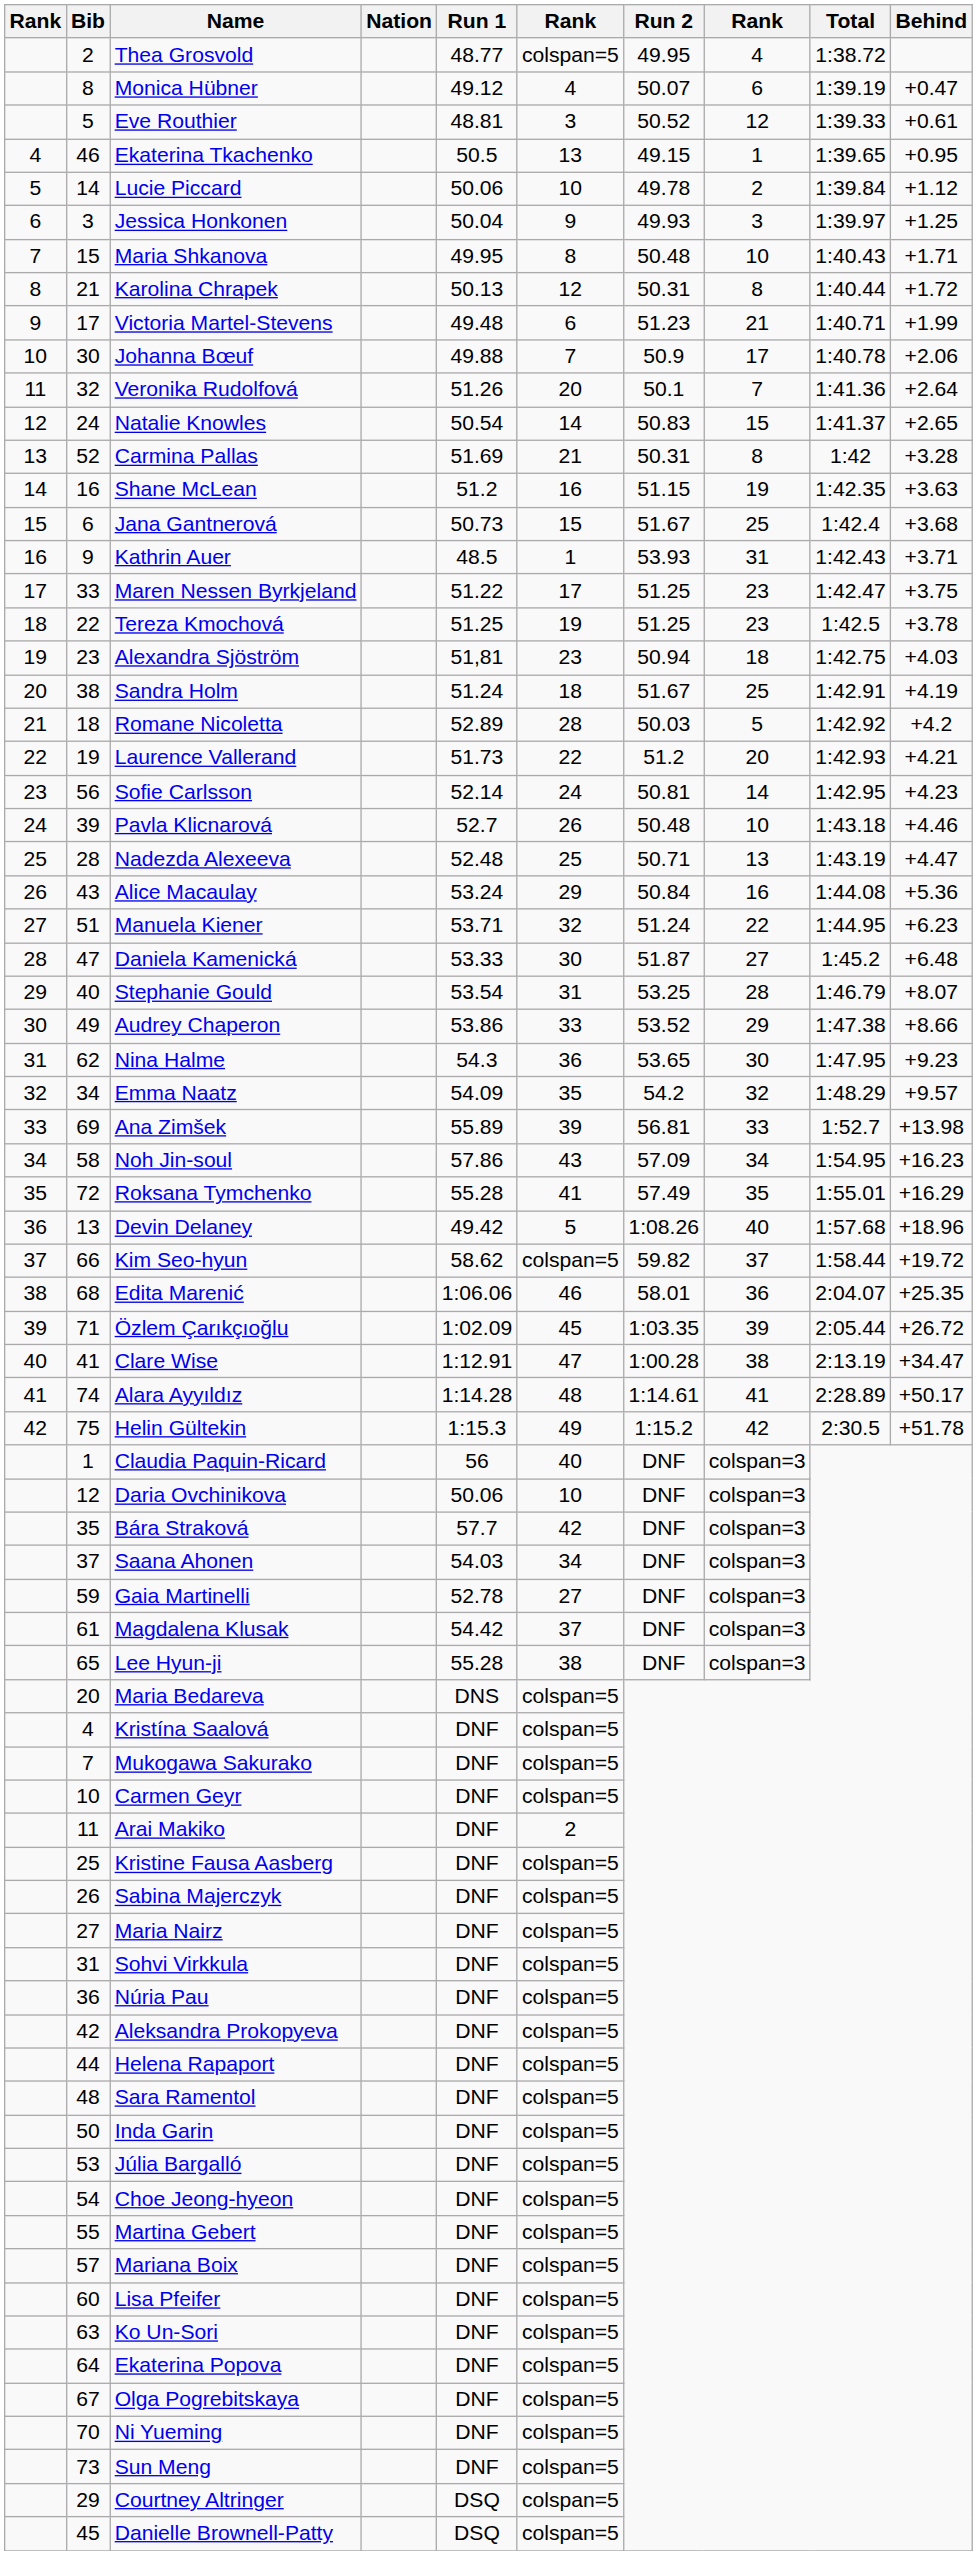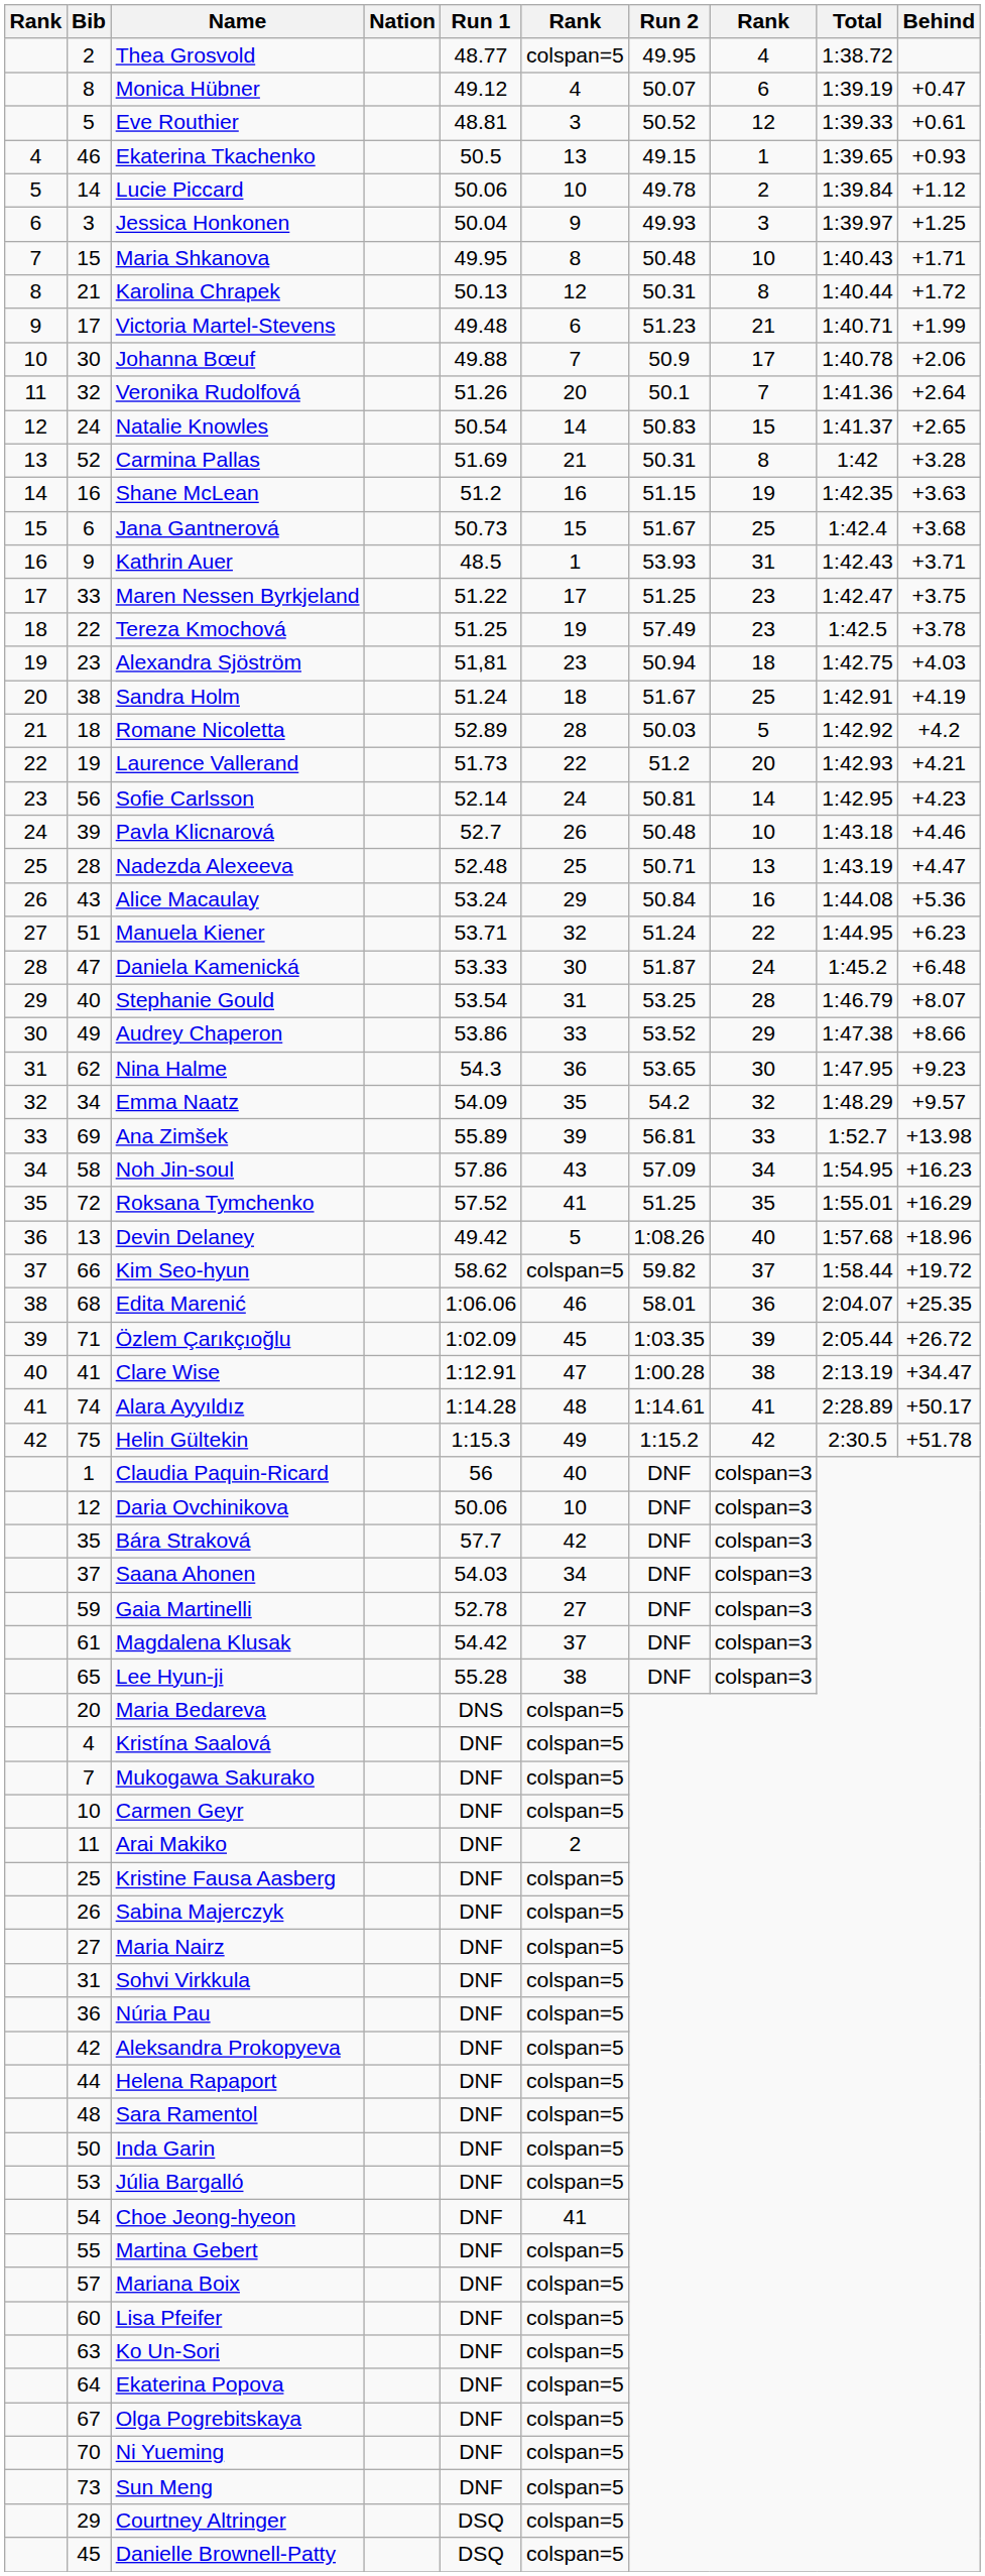Ekaterina Tkachenko | Behind: +0.95 -> +0.93
Tereza Kmochová | Run 2: 51.25 -> 57.49
Daniela Kamenická | column 8: 27 -> 24
Roksana Tymchenko | Run 1: 55.28 -> 57.52
Roksana Tymchenko | Run 2: 57.49 -> 51.25
Choe Jeong-hyeon | column 6: colspan=5 -> 41
